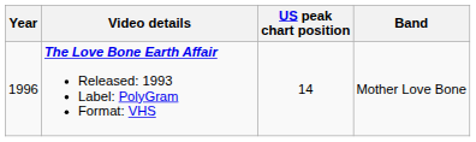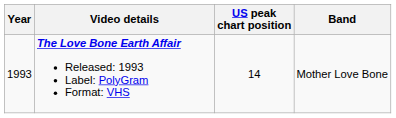row 2 | Year: 1996 -> 1993
